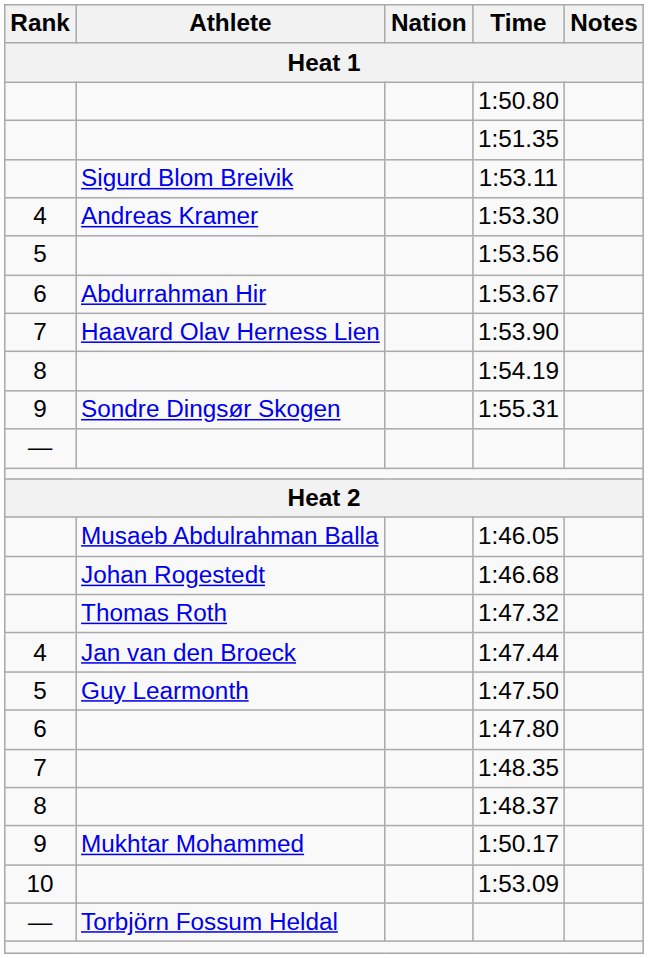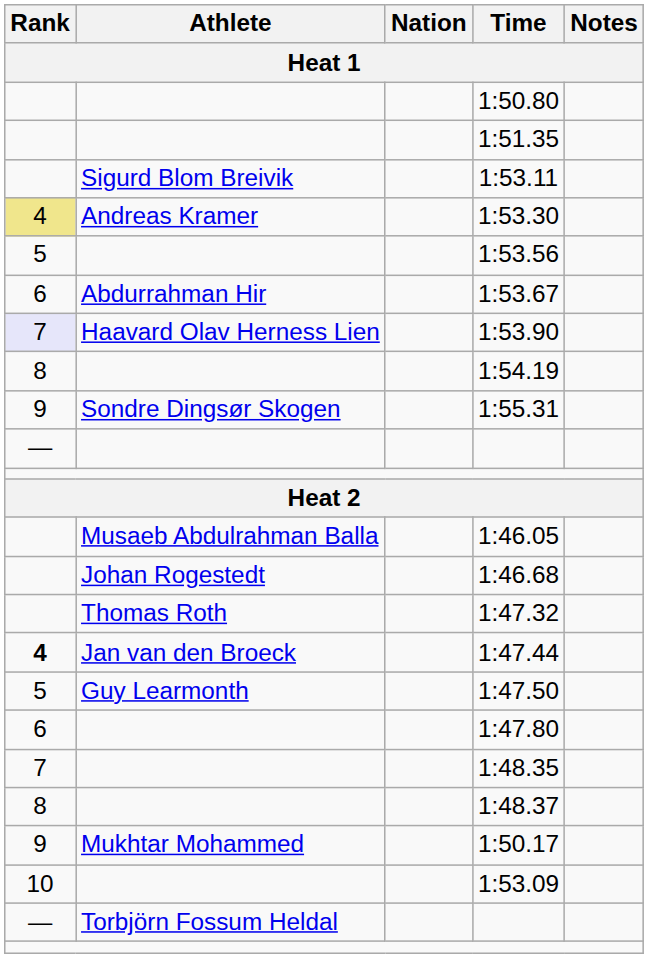1:53.30 | Rank: no background -> khaki background
1:53.90 | Rank: no background -> lavender background
1:47.44 | Rank: normal -> bold
